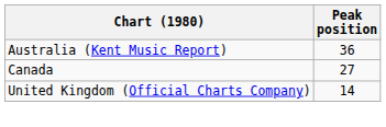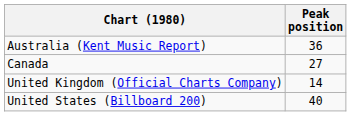+ row: United States (Billboard 200) | 40
